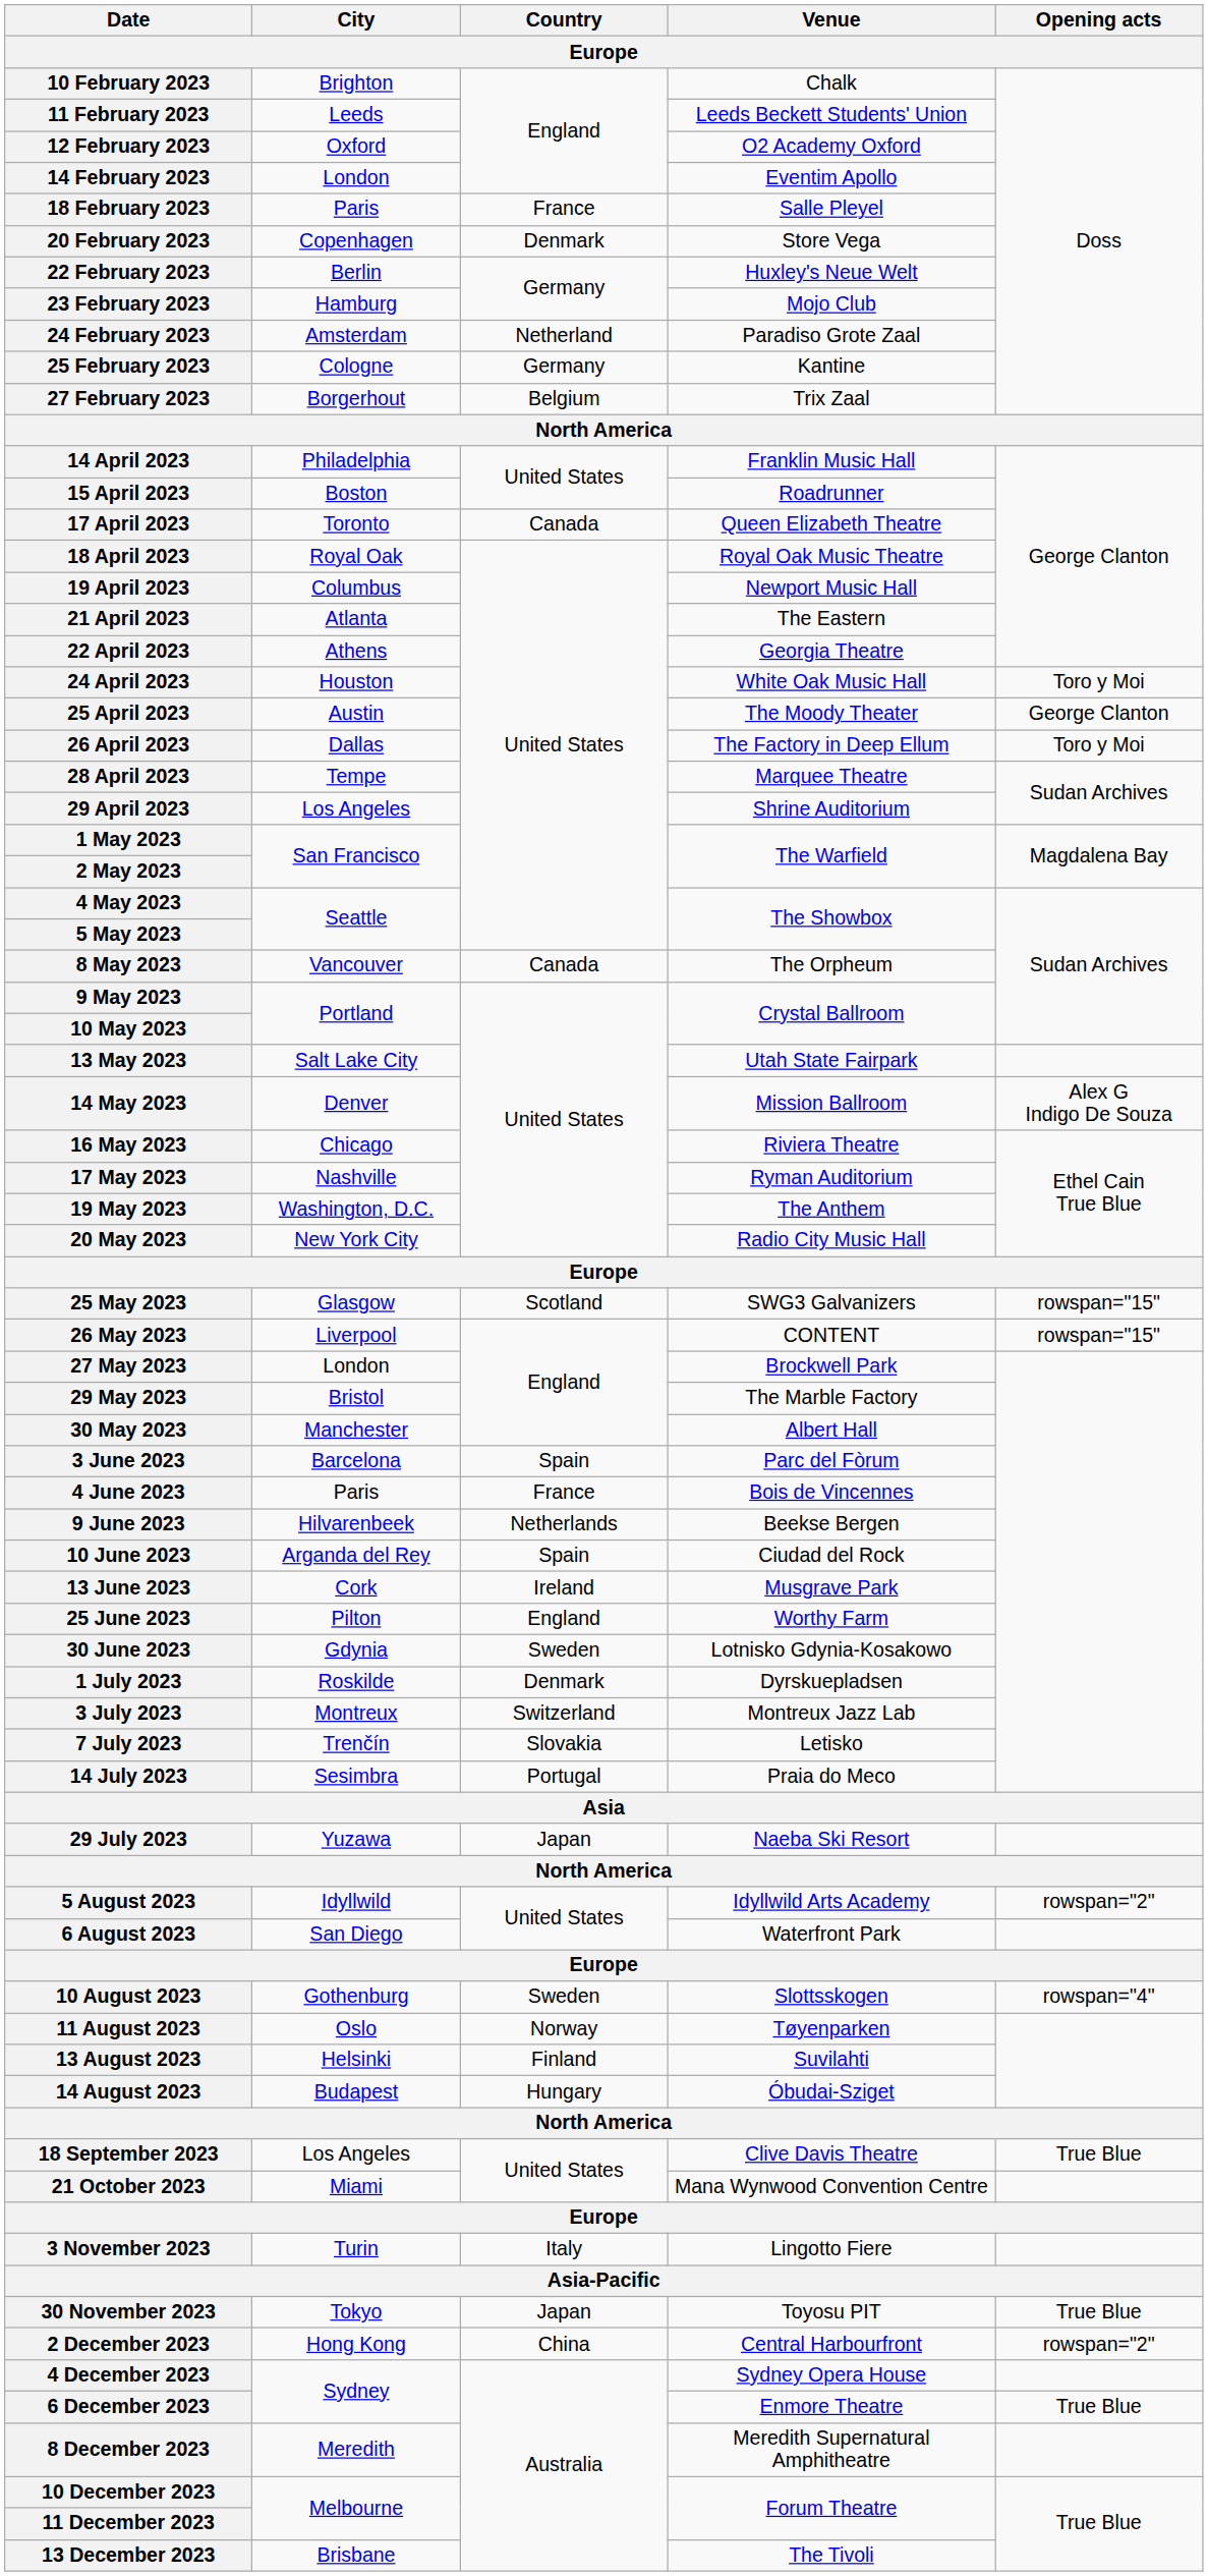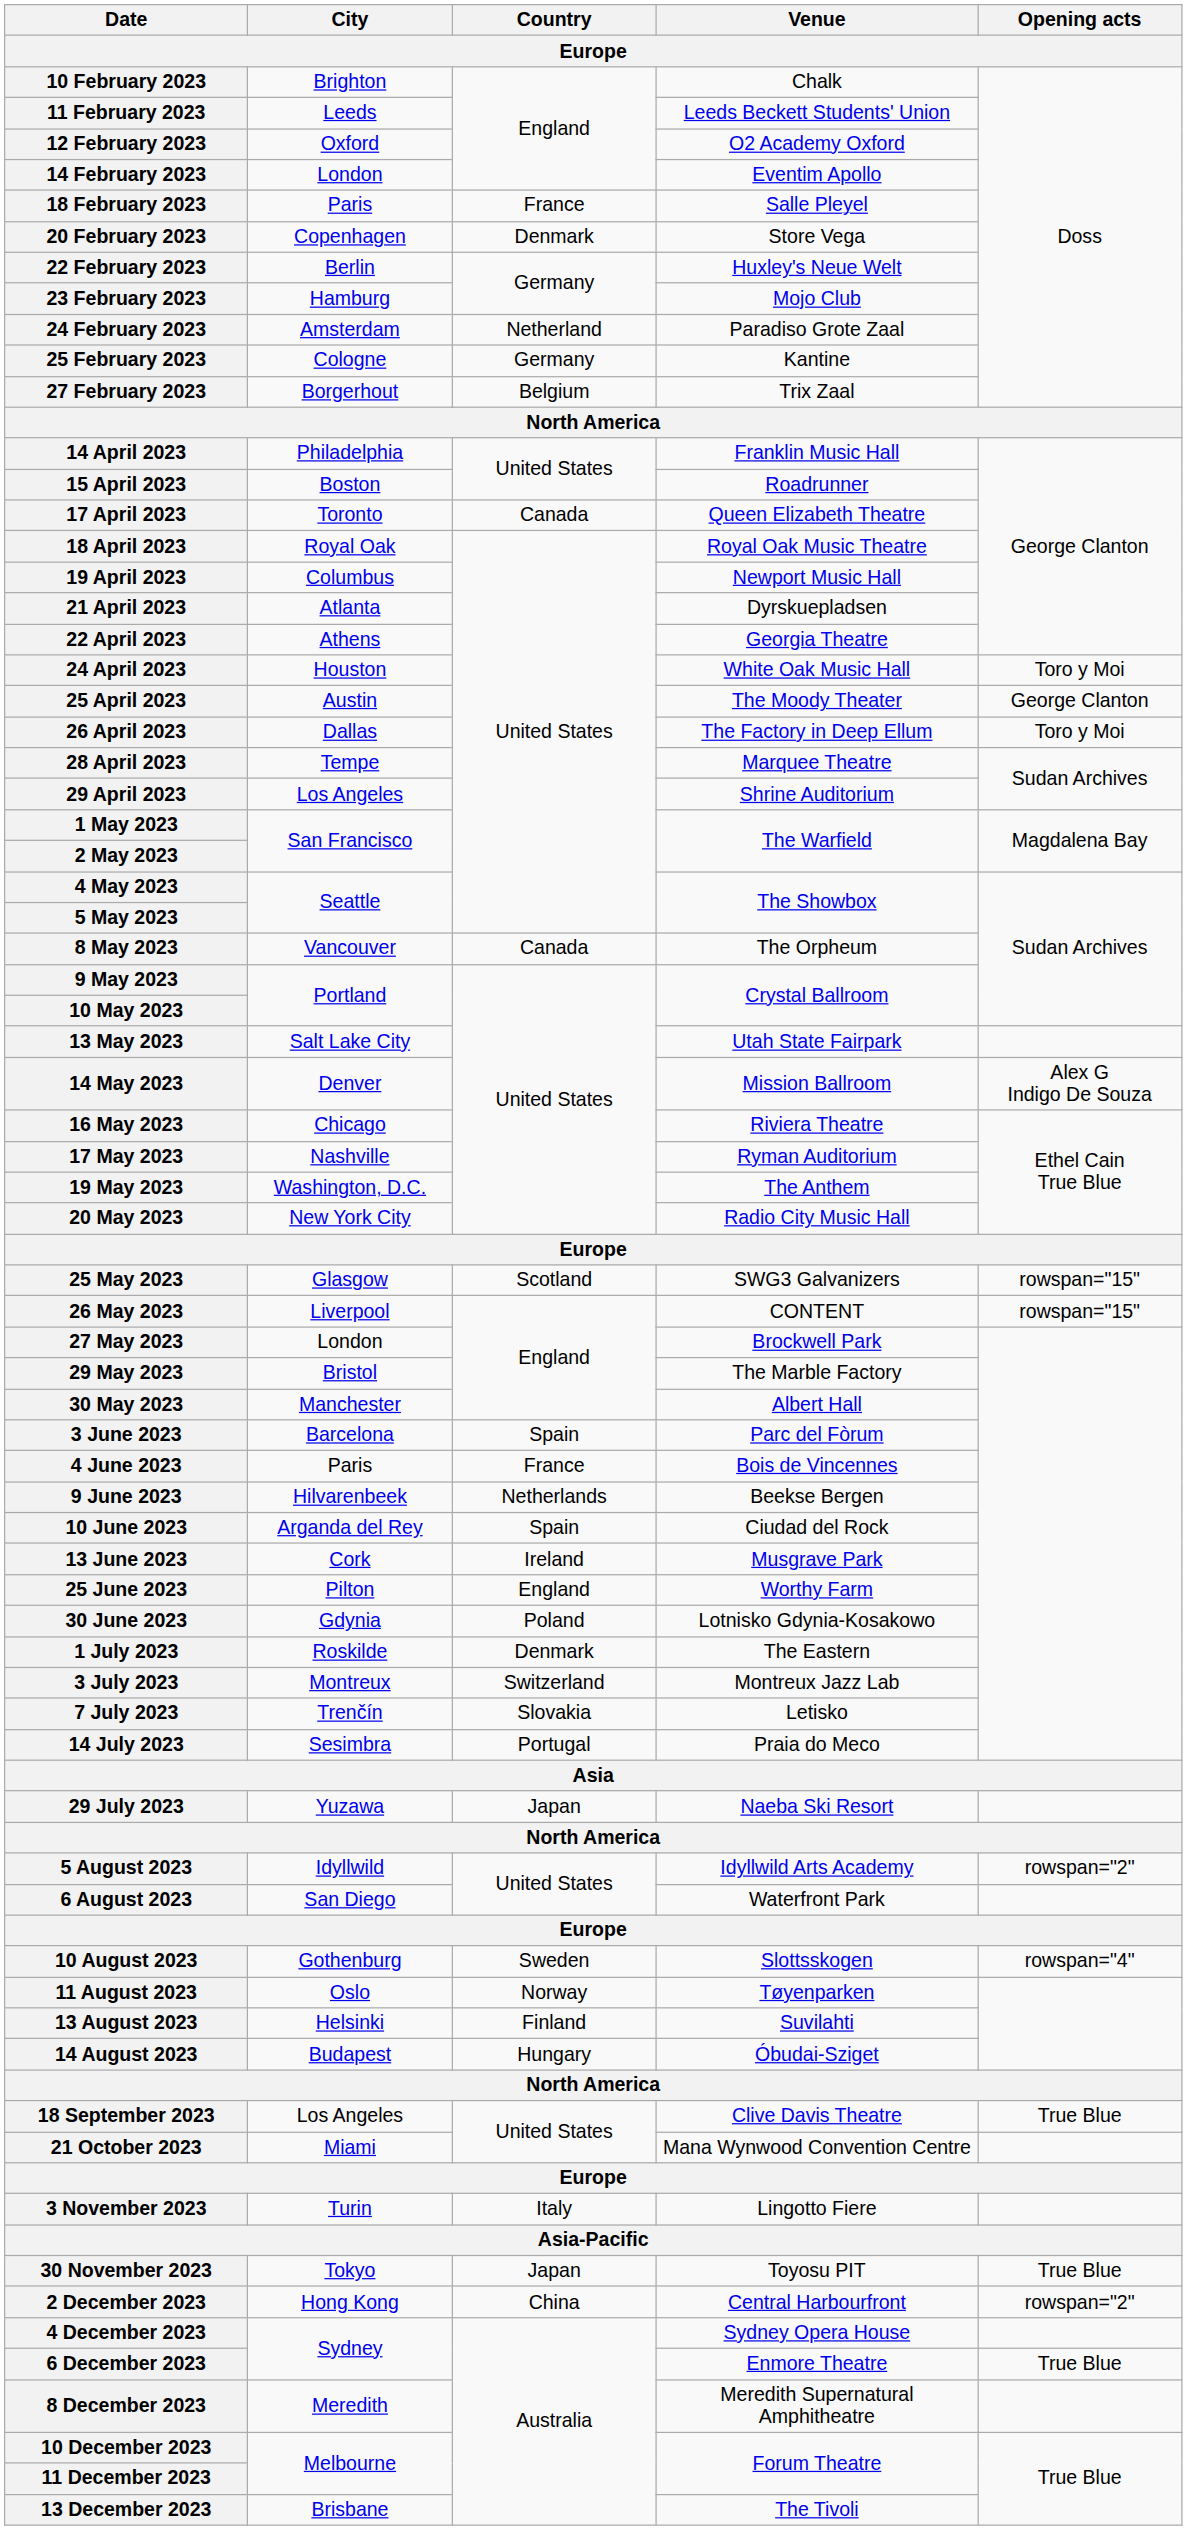21 April 2023 | Venue: The Eastern -> Dyrskuepladsen
30 June 2023 | Country: Sweden -> Poland
1 July 2023 | Venue: Dyrskuepladsen -> The Eastern
